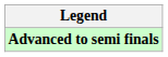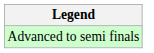row 2 | column 1: bold -> normal
